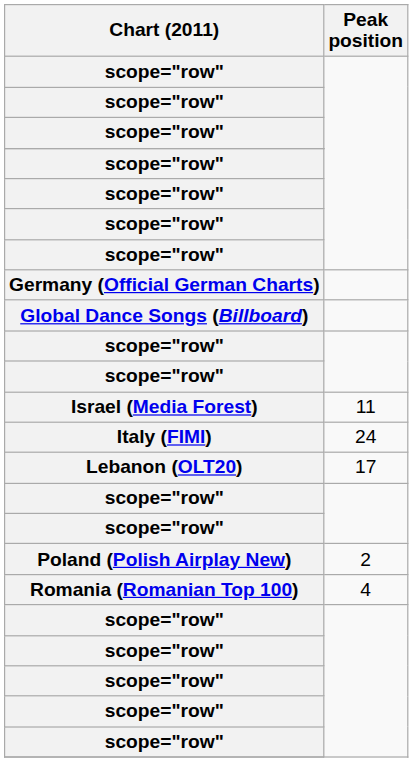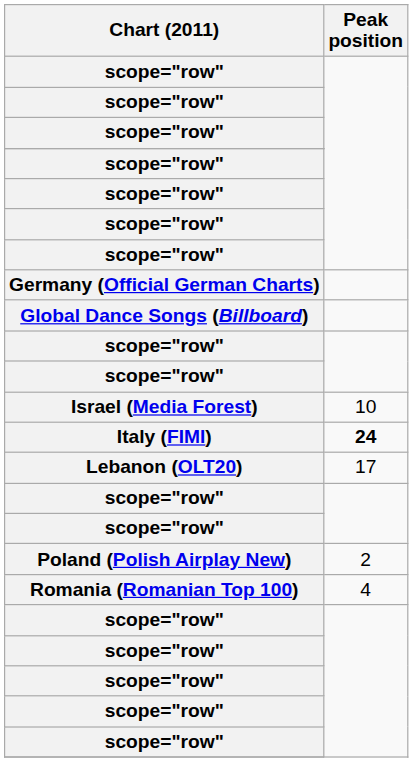Israel (Media Forest) | Peak position: 11 -> 10
Italy (FIMI) | Peak position: normal -> bold
